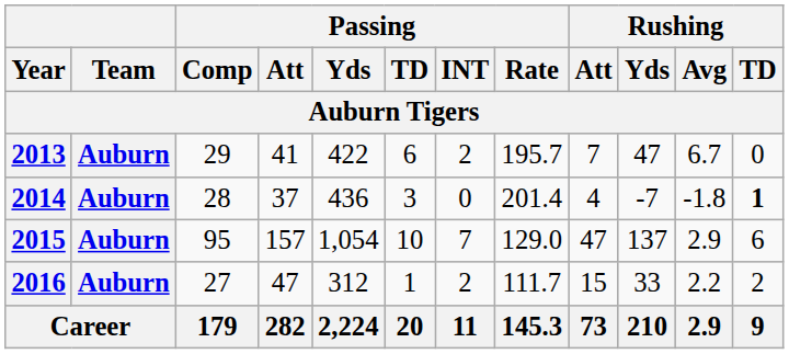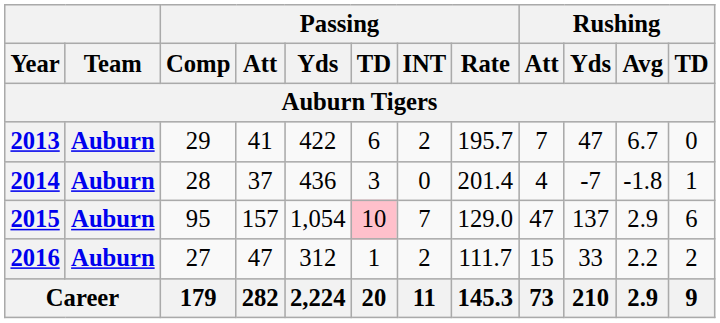2014 | Rushing / TD: bold -> normal
2015 | Passing / TD: no background -> pink background
